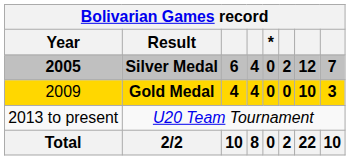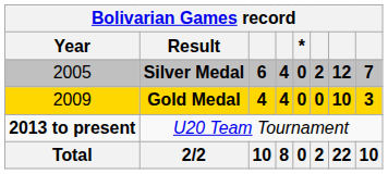Silver Medal | Year: bold -> normal
U20 Team Tournament | Year: normal -> bold
